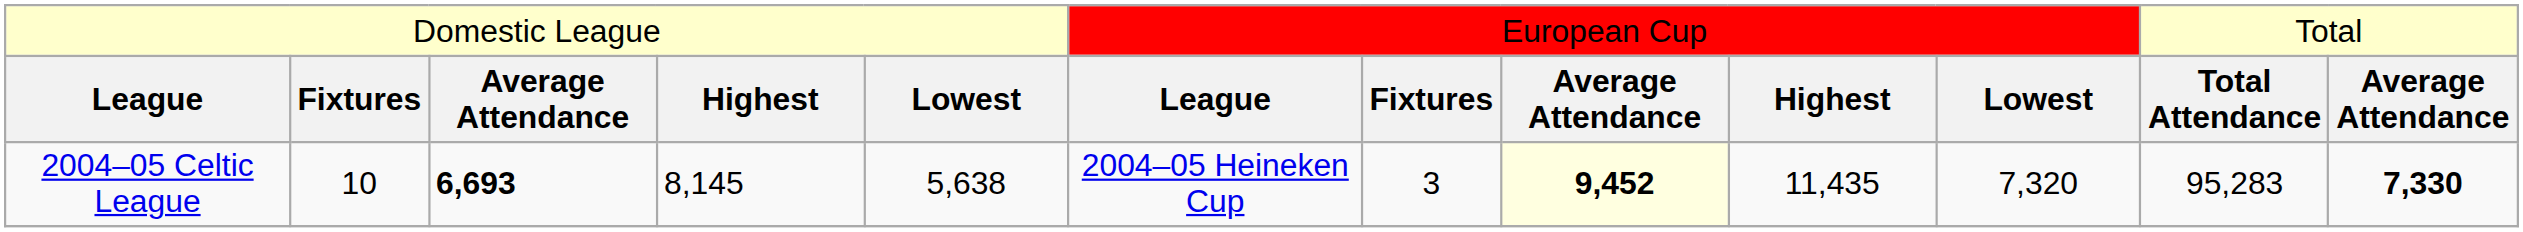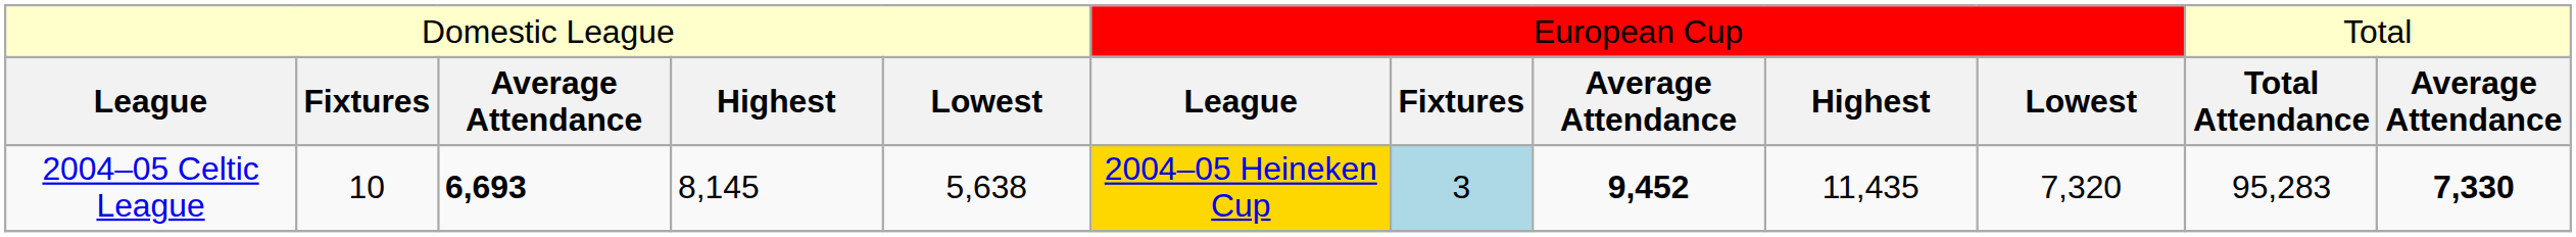2004–05 Celtic League | column 6: no background -> gold background
2004–05 Celtic League | column 7: no background -> lightblue background
2004–05 Celtic League | column 8: lightyellow background -> no background
